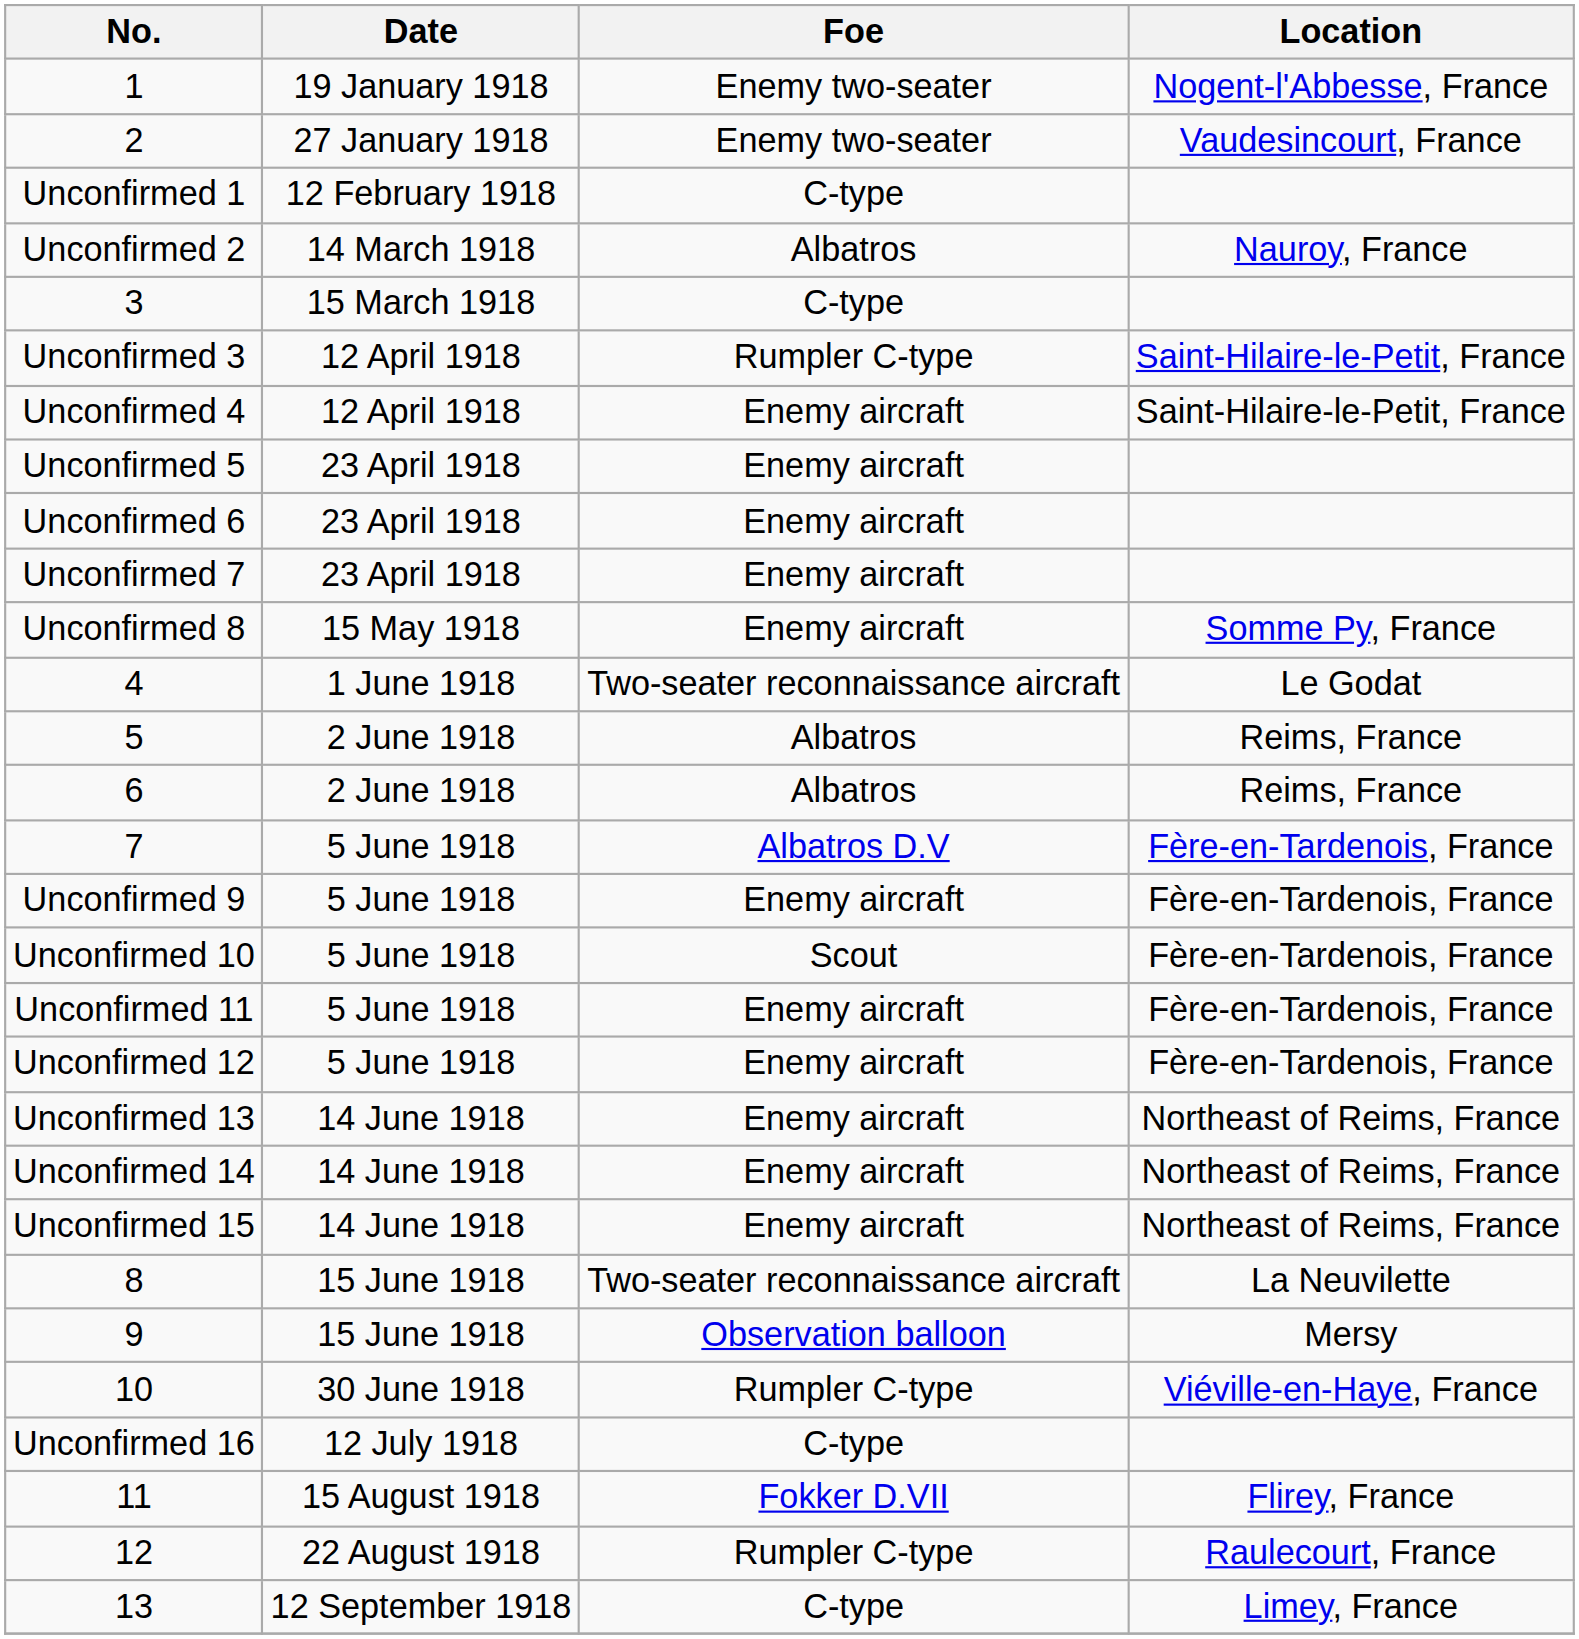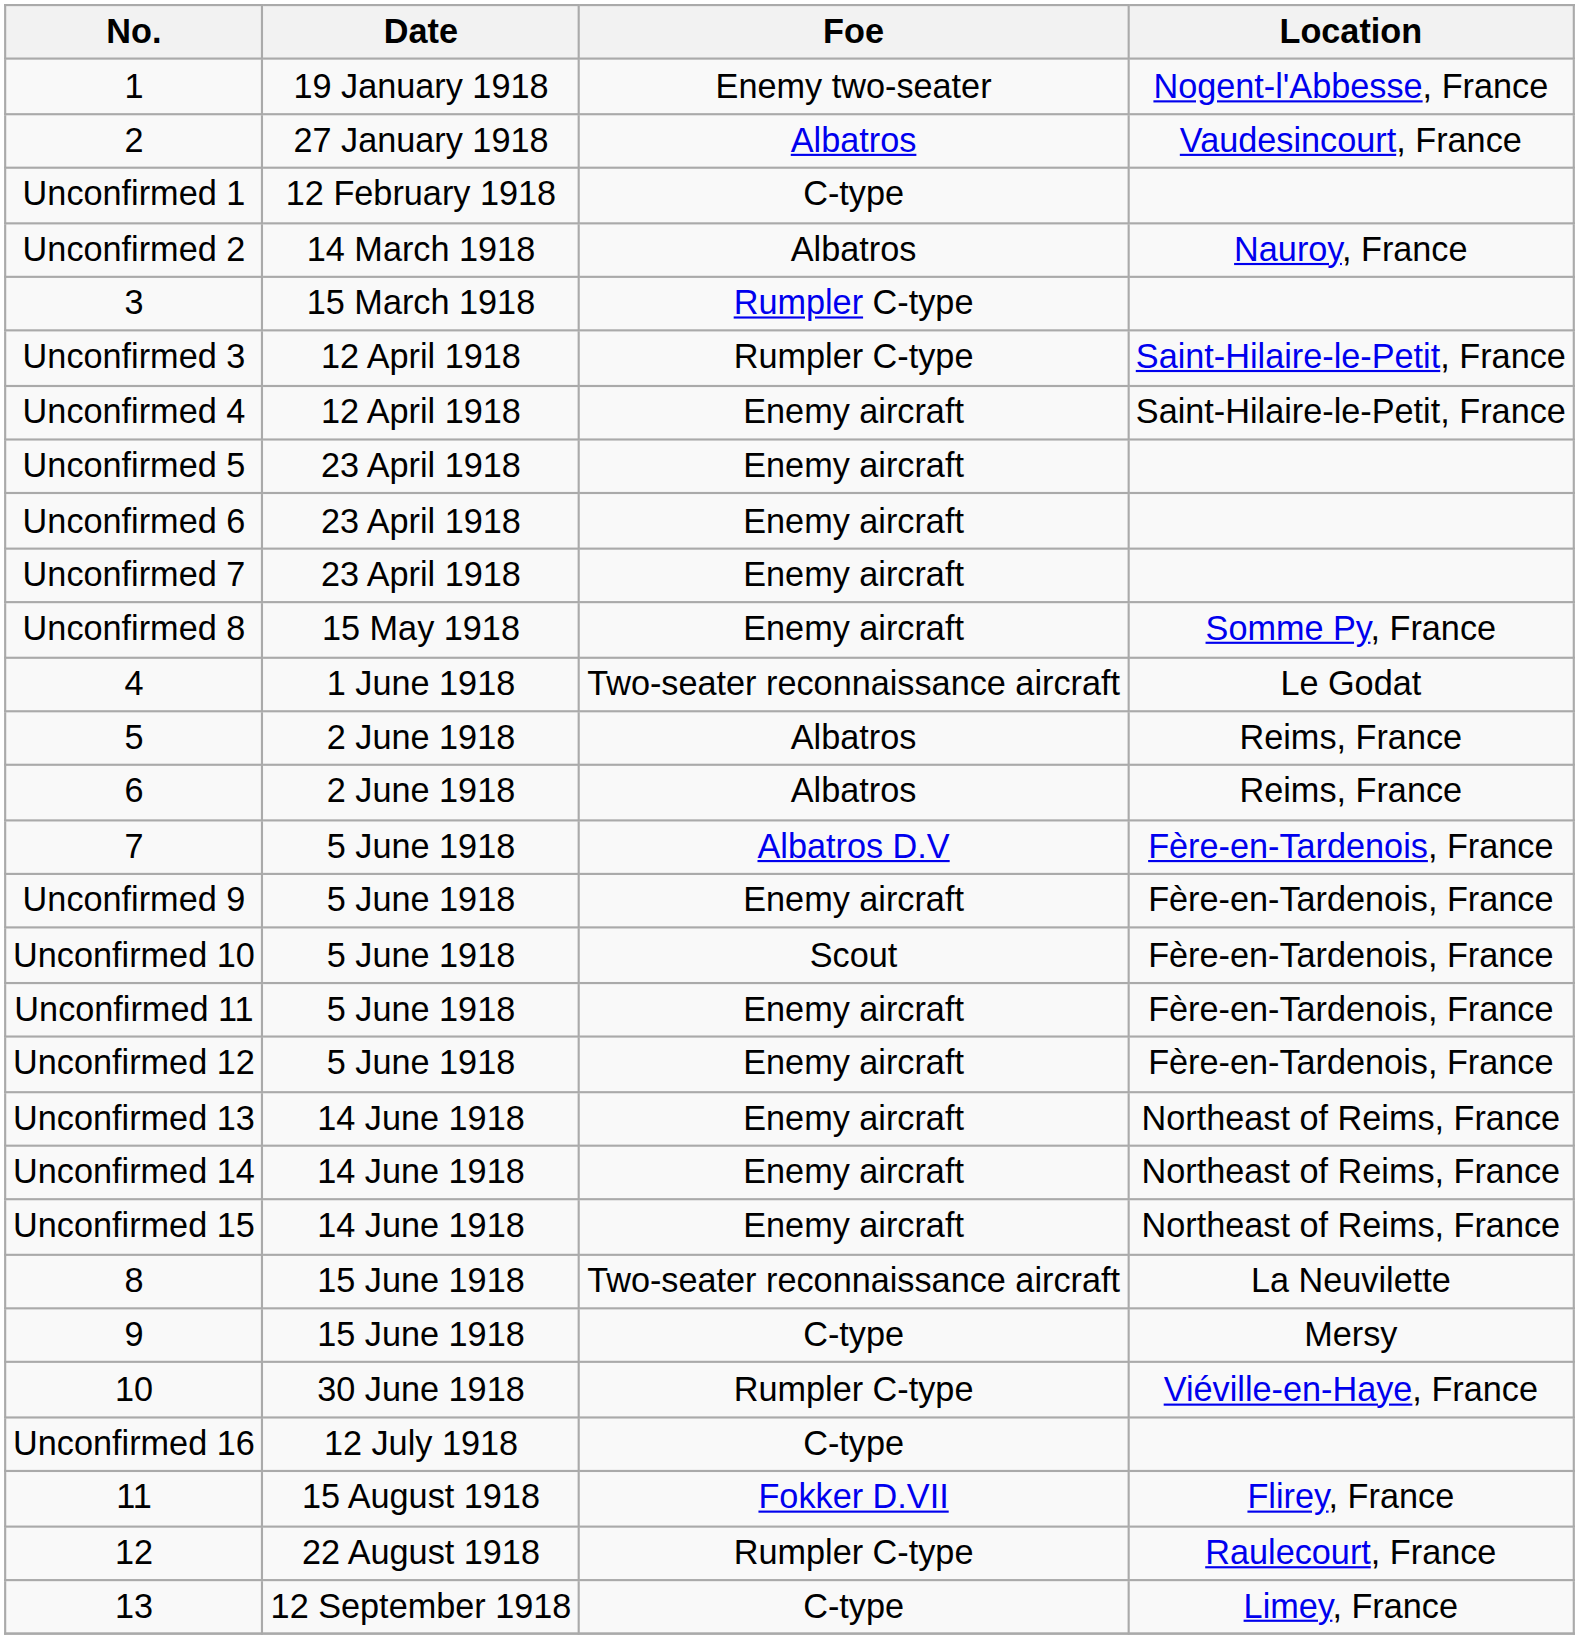2 | Foe: Enemy two-seater -> Albatros
3 | Foe: C-type -> Rumpler C-type
9 | Foe: Observation balloon -> C-type
